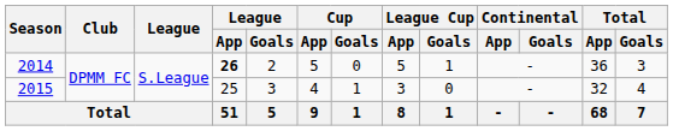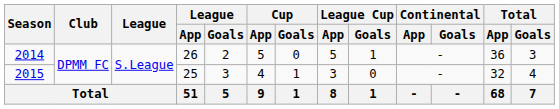2014 | League / App: bold -> normal
